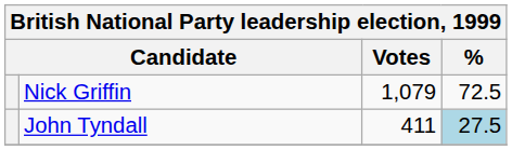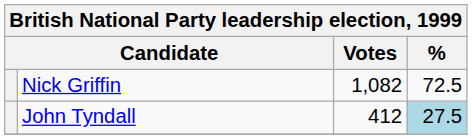Nick Griffin | Votes: 1,079 -> 1,082
John Tyndall | Votes: 411 -> 412
